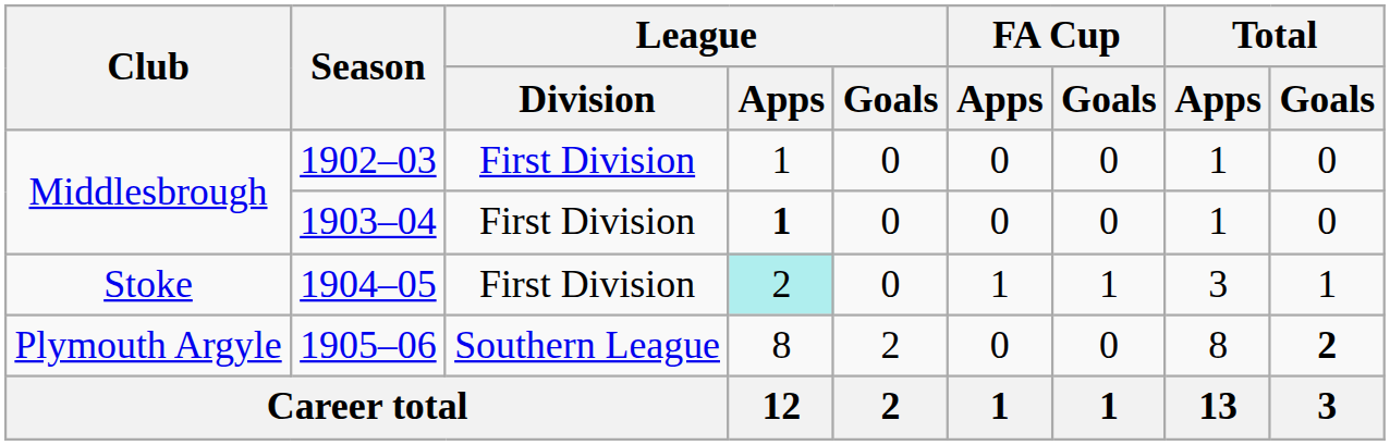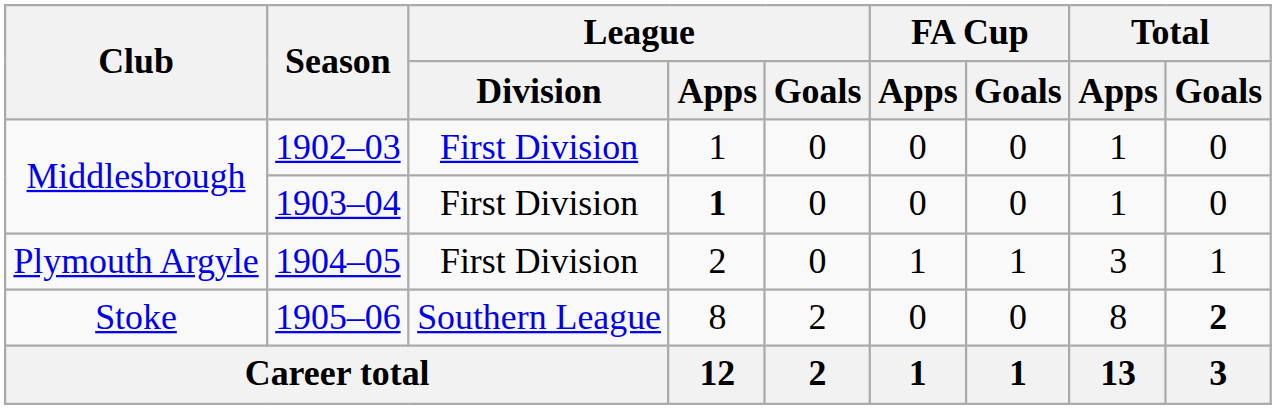1904–05 | Club: Stoke -> Plymouth Argyle
1904–05 | League / Apps: paleturquoise background -> no background
1905–06 | Club: Plymouth Argyle -> Stoke
